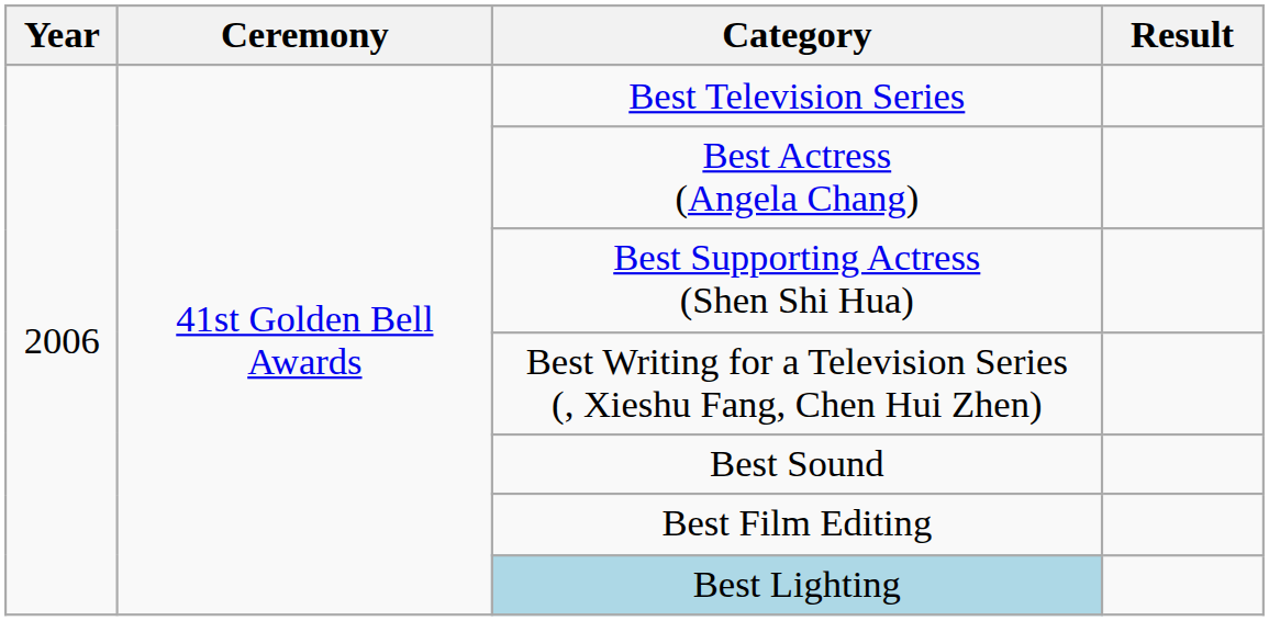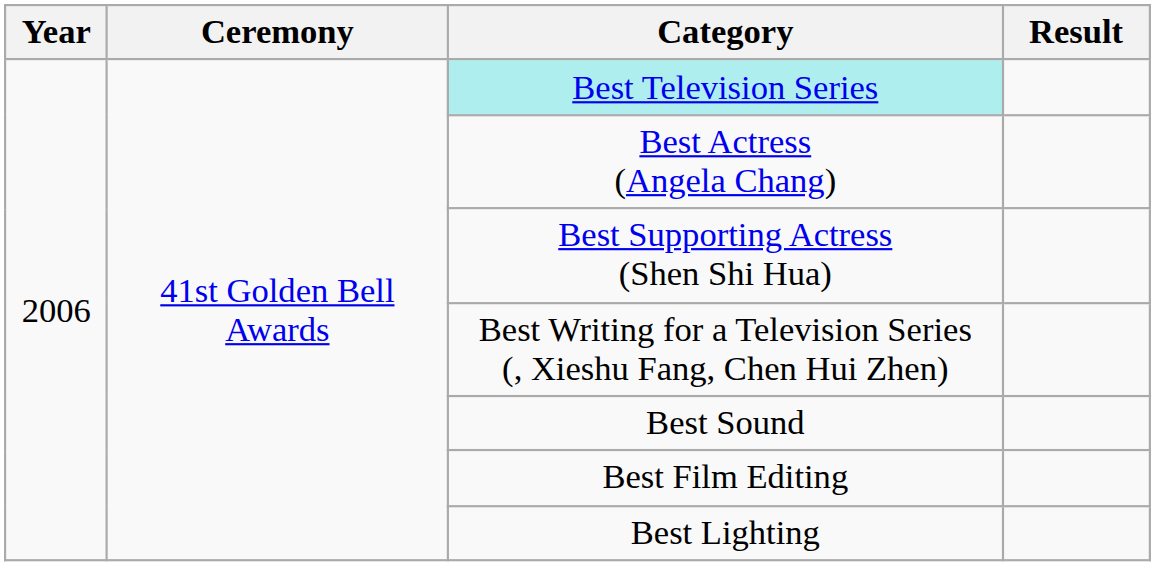Best Television Series | Category: no background -> paleturquoise background
Best Lighting | Category: lightblue background -> no background
